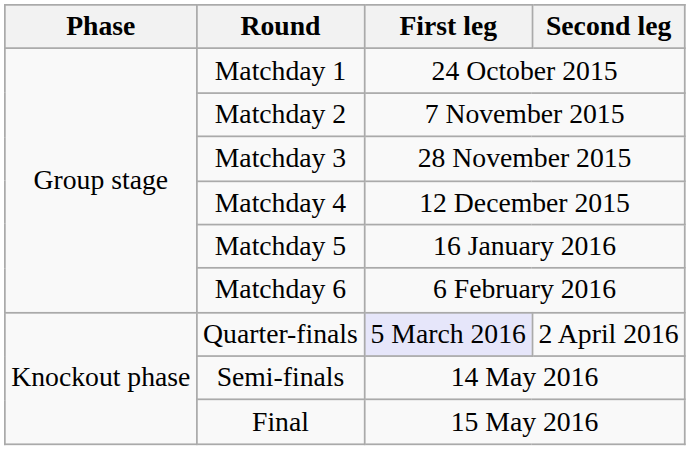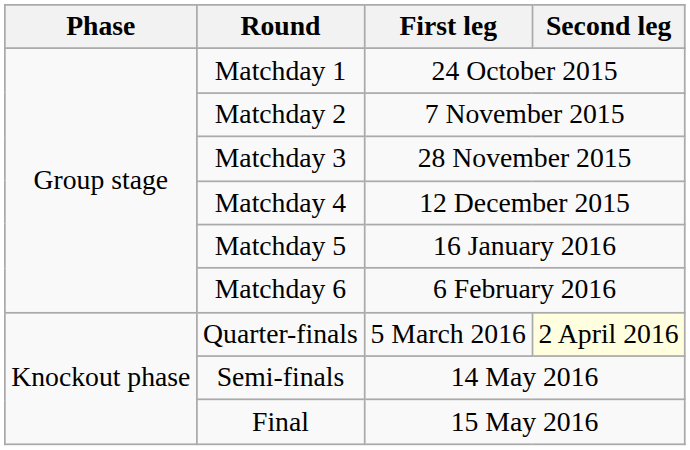Quarter-finals | First leg: lavender background -> no background
Quarter-finals | Second leg: no background -> lightyellow background
